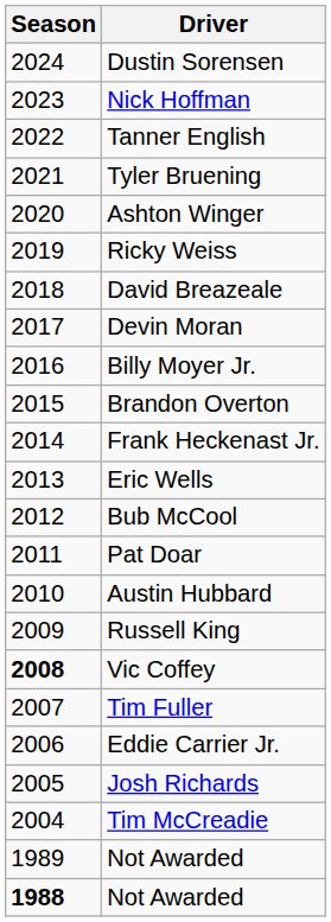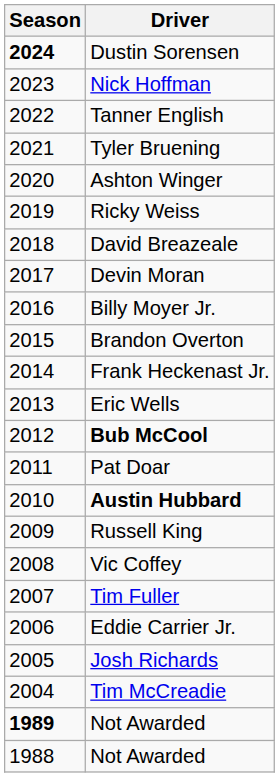row 2 | Season: normal -> bold
row 14 | Driver: normal -> bold
row 16 | Driver: normal -> bold
row 18 | Season: bold -> normal
row 23 | Season: normal -> bold
row 24 | Season: bold -> normal
